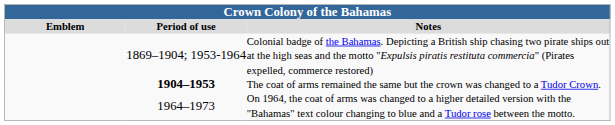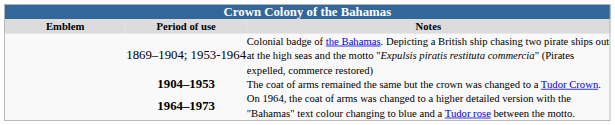row 5 | Period of use: normal -> bold
